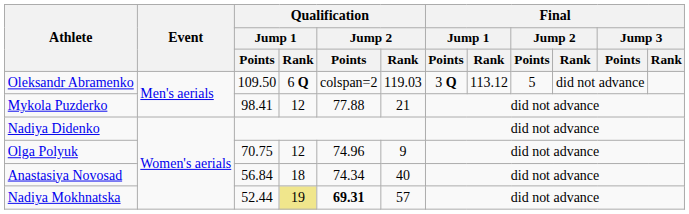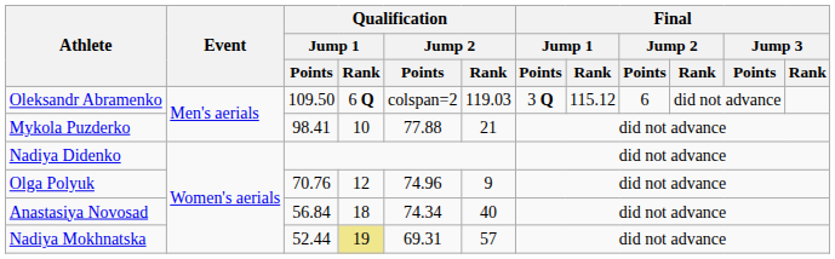Oleksandr Abramenko | Final / Jump 1 / Rank: 113.12 -> 115.12
Oleksandr Abramenko | Final / Jump 2 / Points: 5 -> 6
Mykola Puzderko | Qualification / Jump 1 / Rank: 12 -> 10
Olga Polyuk | Qualification / Jump 1 / Points: 70.75 -> 70.76
Nadiya Mokhnatska | Qualification / Jump 2 / Points: bold -> normal
